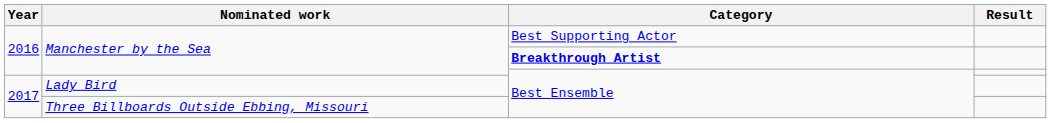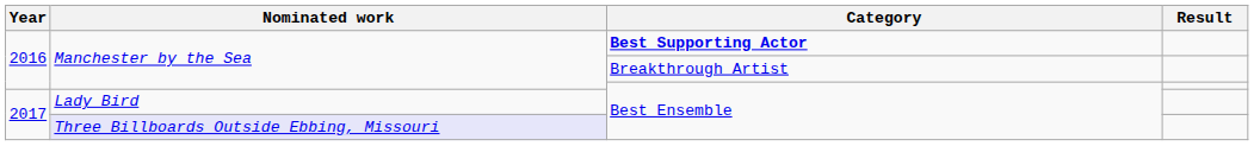Manchester by the Sea / Best Supporting Actor | Category: normal -> bold
Manchester by the Sea / Breakthrough Artist | Category: bold -> normal
Three Billboards Outside Ebbing, Missouri | Nominated work: no background -> lavender background
